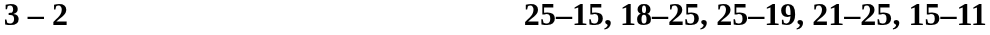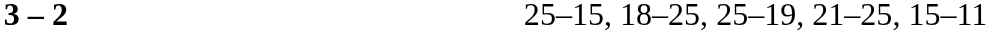row 1 | column 2: bold -> normal
